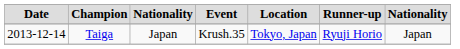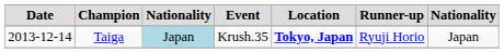Taiga | column 3: no background -> lightblue background
Taiga | Location: normal -> bold
